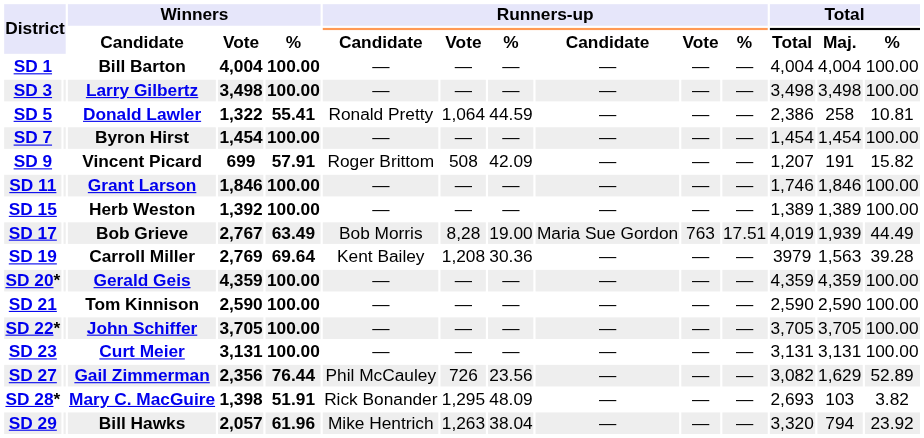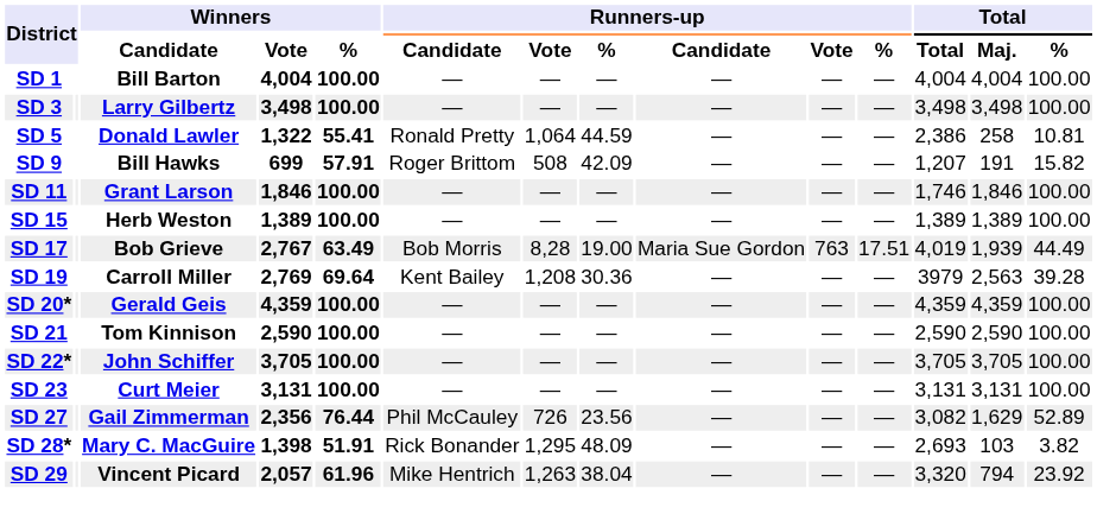- row: SD 7 | Byron Hirst | 1,454 | 100.00 | — | — | — | — | — | — | 1,454 | 1,454 | 100.00
SD 9 | Winners / Candidate: Vincent Picard -> Bill Hawks
SD 15 | Winners / Vote: 1,392 -> 1,389
SD 19 | Total / Maj.: 1,563 -> 2,563
SD 29 | Winners / Candidate: Bill Hawks -> Vincent Picard
